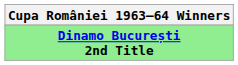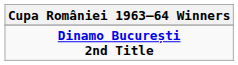row 2 | column 1: lightgreen background -> no background
